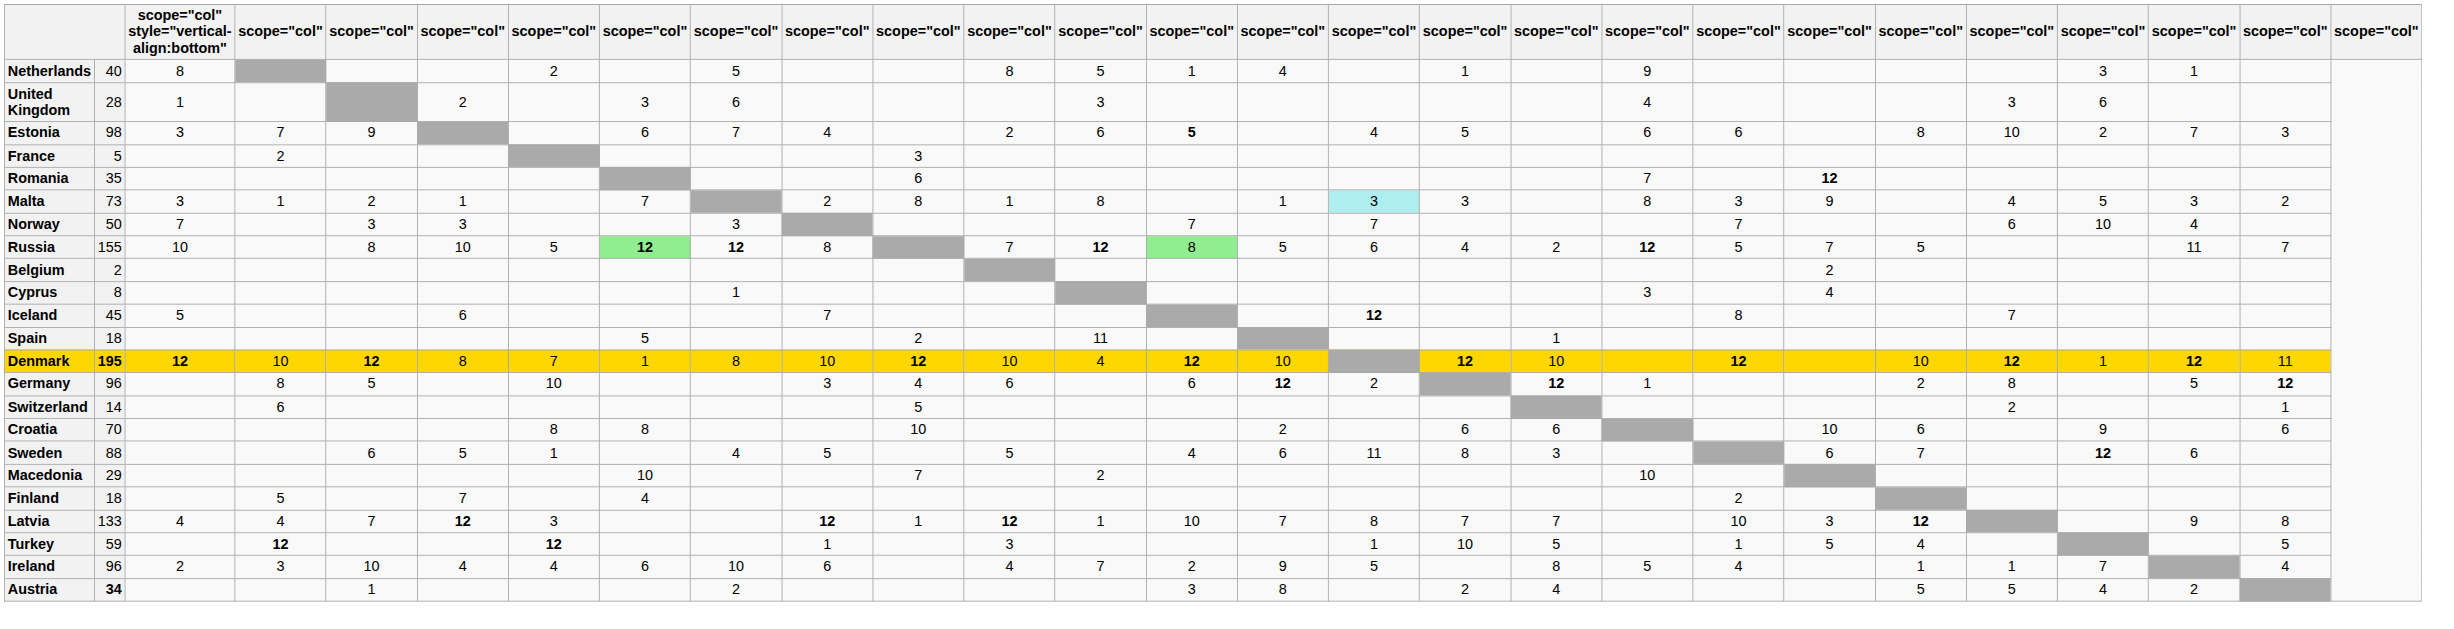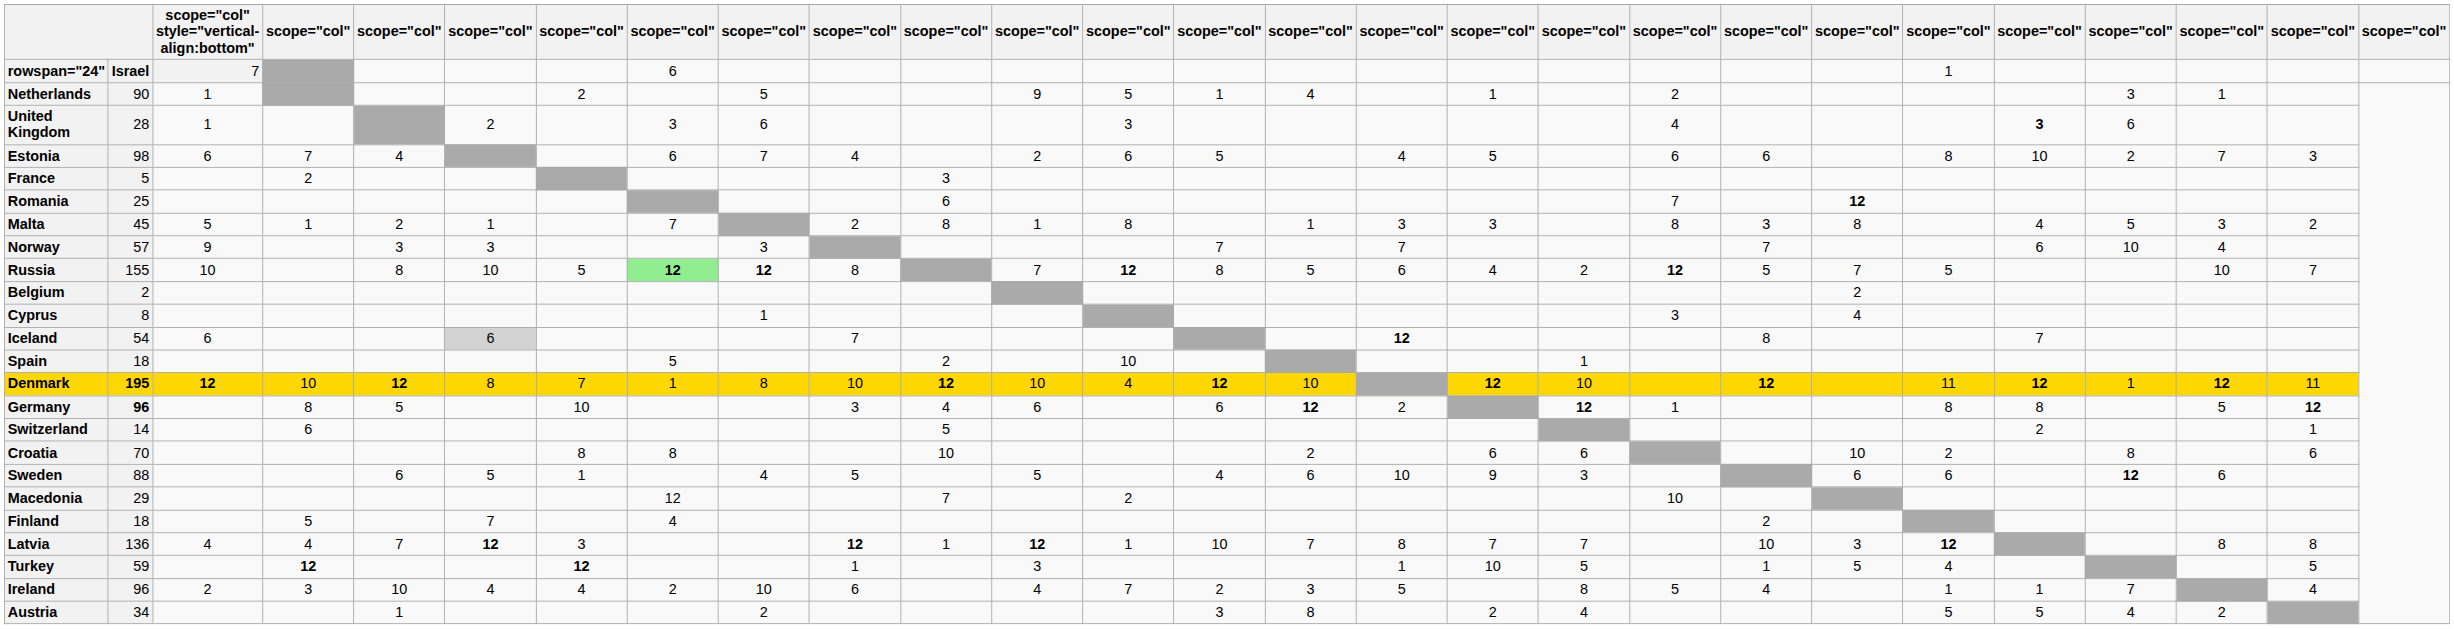+ row: rowspan="24" | Israel | 7 | 6 | 1
Netherlands | column 2: 40 -> 90
Netherlands | scope="col" style="vertical-align:bottom": 8 -> 1
Netherlands | column 12: 8 -> 9
Netherlands | column 19: 9 -> 2
United Kingdom | column 23: normal -> bold
Estonia | scope="col" style="vertical-align:bottom": 3 -> 6
Estonia | column 5: 9 -> 4
Estonia | column 14: bold -> normal
Romania | column 2: 35 -> 25
Malta | column 2: 73 -> 45
Malta | scope="col" style="vertical-align:bottom": 3 -> 5
Malta | column 16: paleturquoise background -> no background
Malta | column 21: 9 -> 8
Norway | column 2: 50 -> 57
Norway | scope="col" style="vertical-align:bottom": 7 -> 9
Russia | column 14: lightgreen background -> no background
Russia | column 25: 11 -> 10
Iceland | column 2: 45 -> 54
Iceland | scope="col" style="vertical-align:bottom": 5 -> 6
Iceland | column 6: no background -> lightgrey background
Spain | column 13: 11 -> 10
Denmark | column 22: 10 -> 11
Germany | column 2: normal -> bold
Germany | column 22: 2 -> 8
Croatia | column 22: 6 -> 2
Croatia | column 24: 9 -> 8
Sweden | column 16: 11 -> 10
Sweden | column 17: 8 -> 9
Sweden | column 22: 7 -> 6
Macedonia | column 8: 10 -> 12
Latvia | column 2: 133 -> 136
Latvia | column 25: 9 -> 8
Ireland | column 8: 6 -> 2
Ireland | column 15: 9 -> 3
Austria | column 2: bold -> normal
